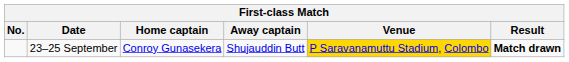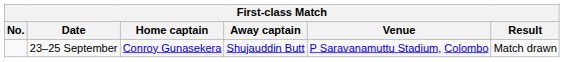23–25 September | Venue: gold background -> no background
23–25 September | Result: bold -> normal
